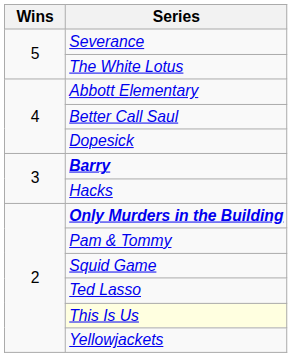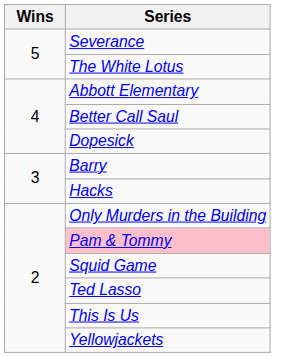Barry | Series: bold -> normal
Only Murders in the Building | Series: bold -> normal
Pam & Tommy | Series: no background -> pink background
This Is Us | Series: lightyellow background -> no background
